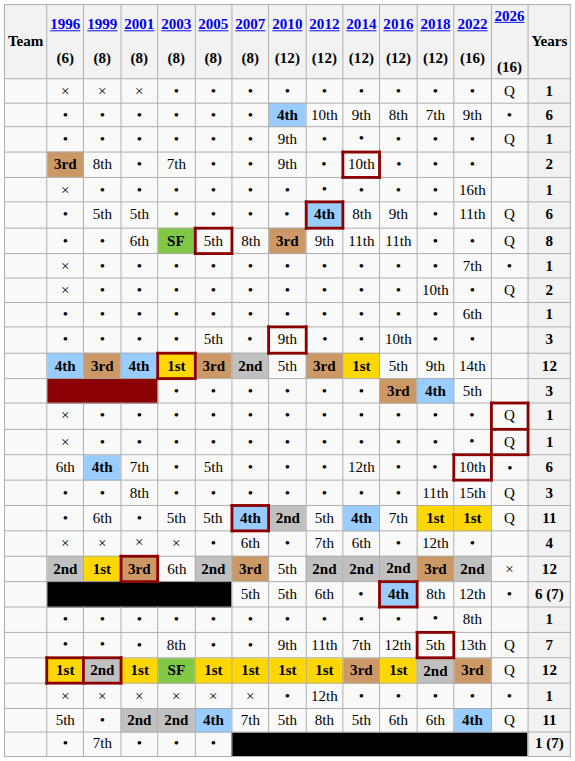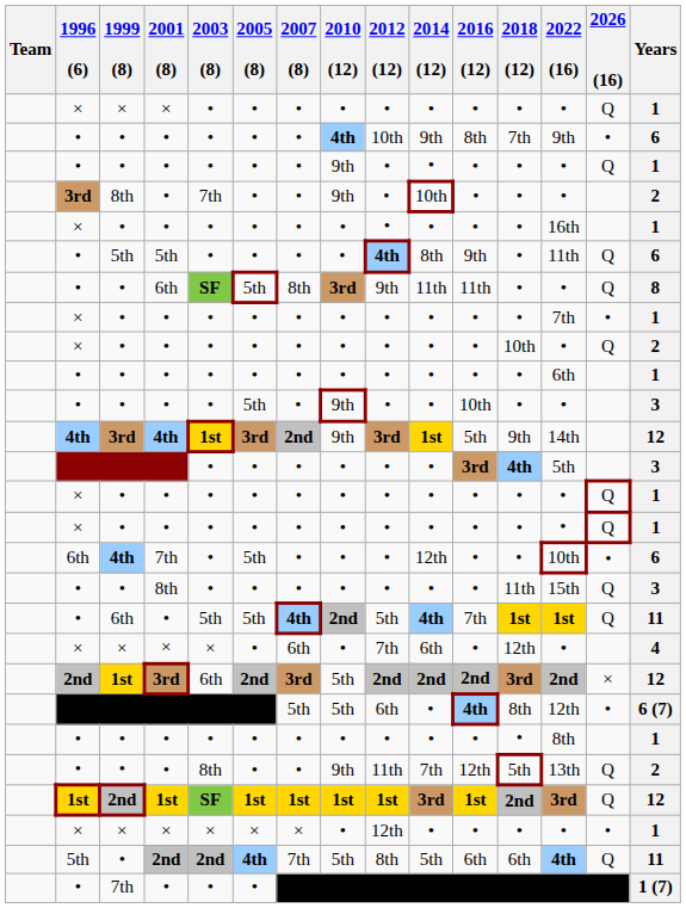row 13 | 2010 (12): 5th -> 9th
row 24 | Years: 7 -> 2
